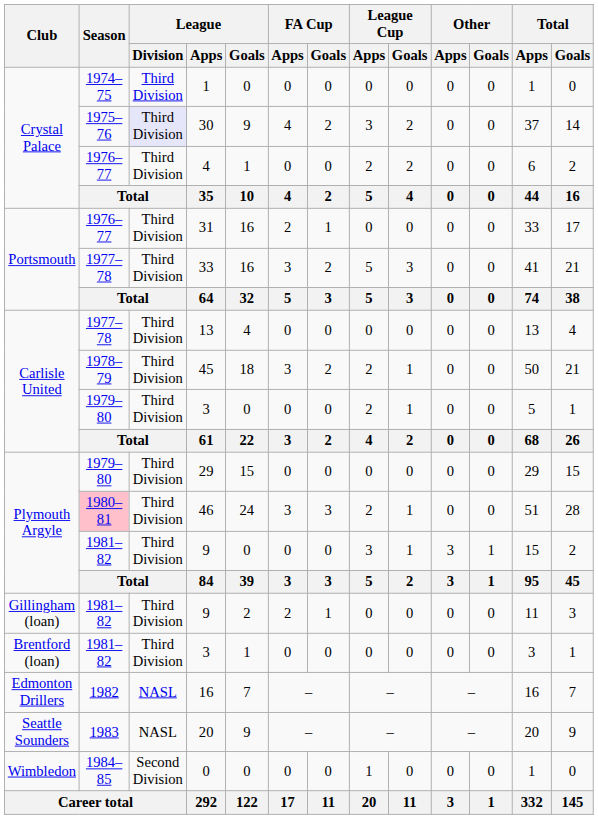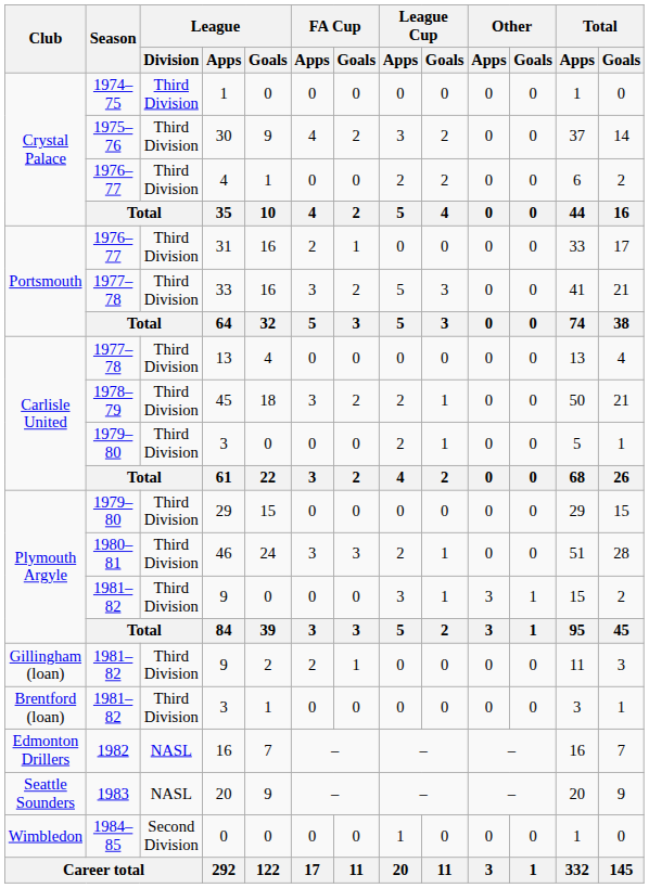30 | League / Division: lavender background -> no background
46 | Season: pink background -> no background
